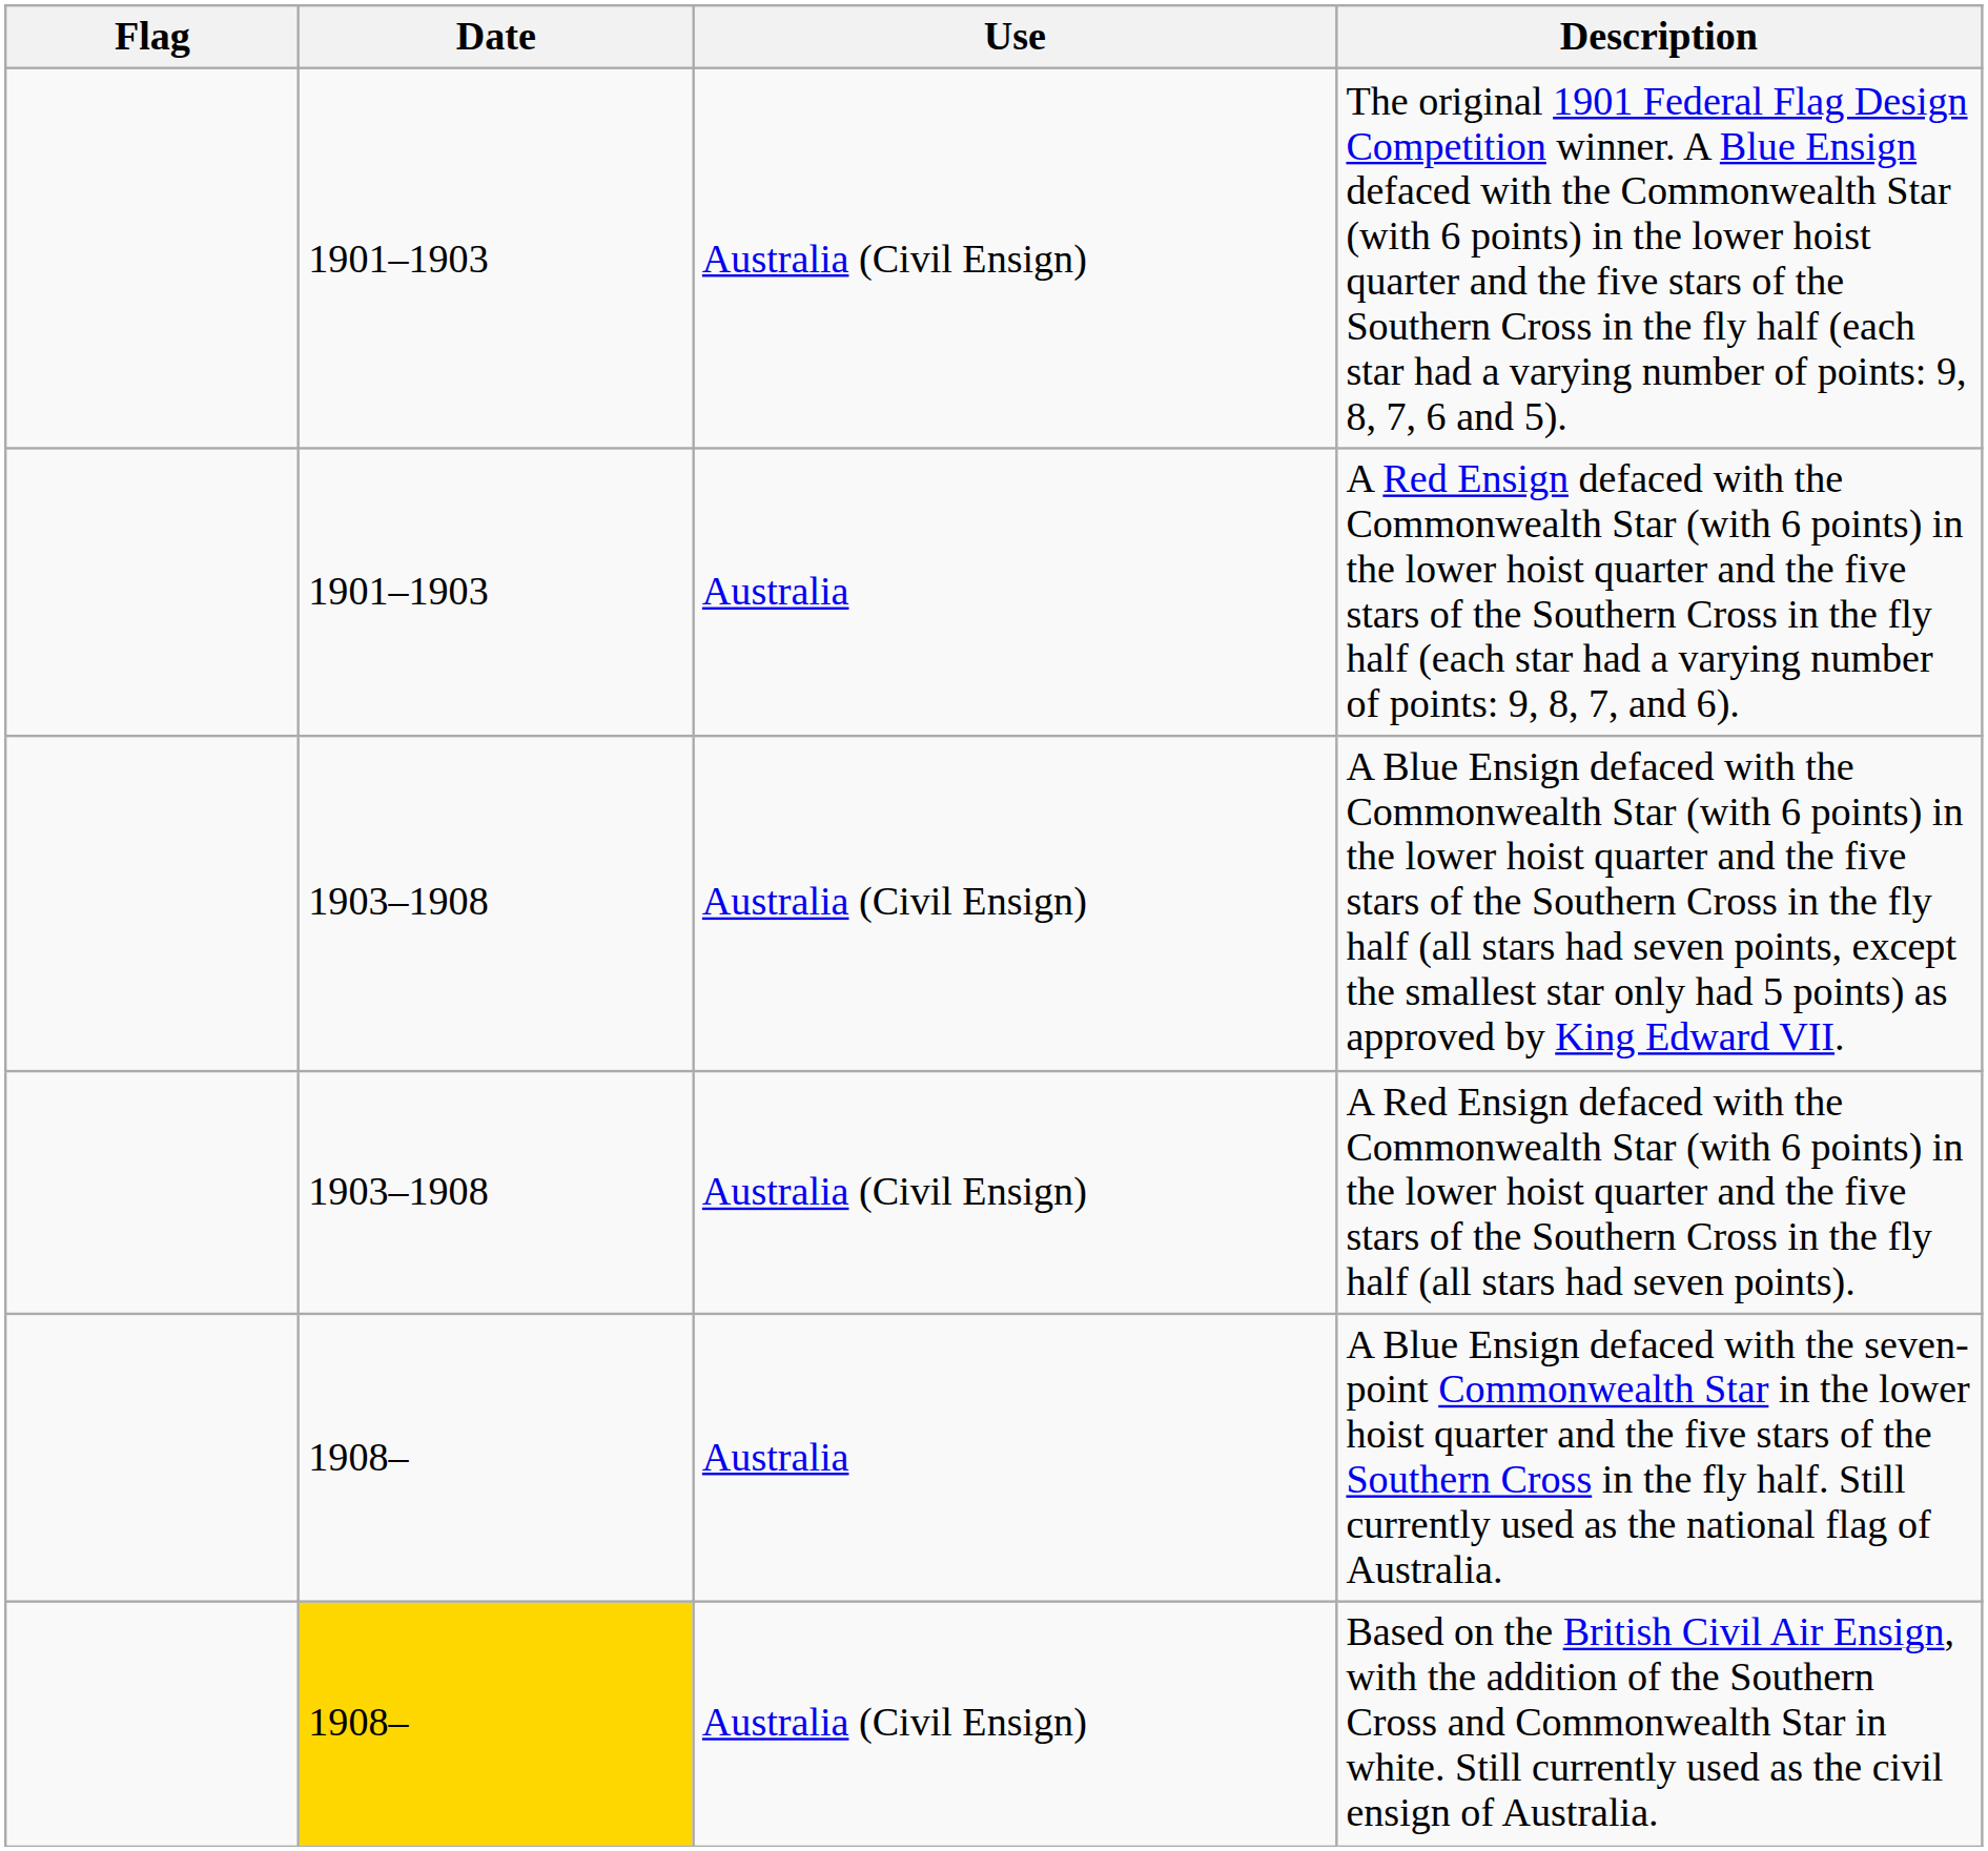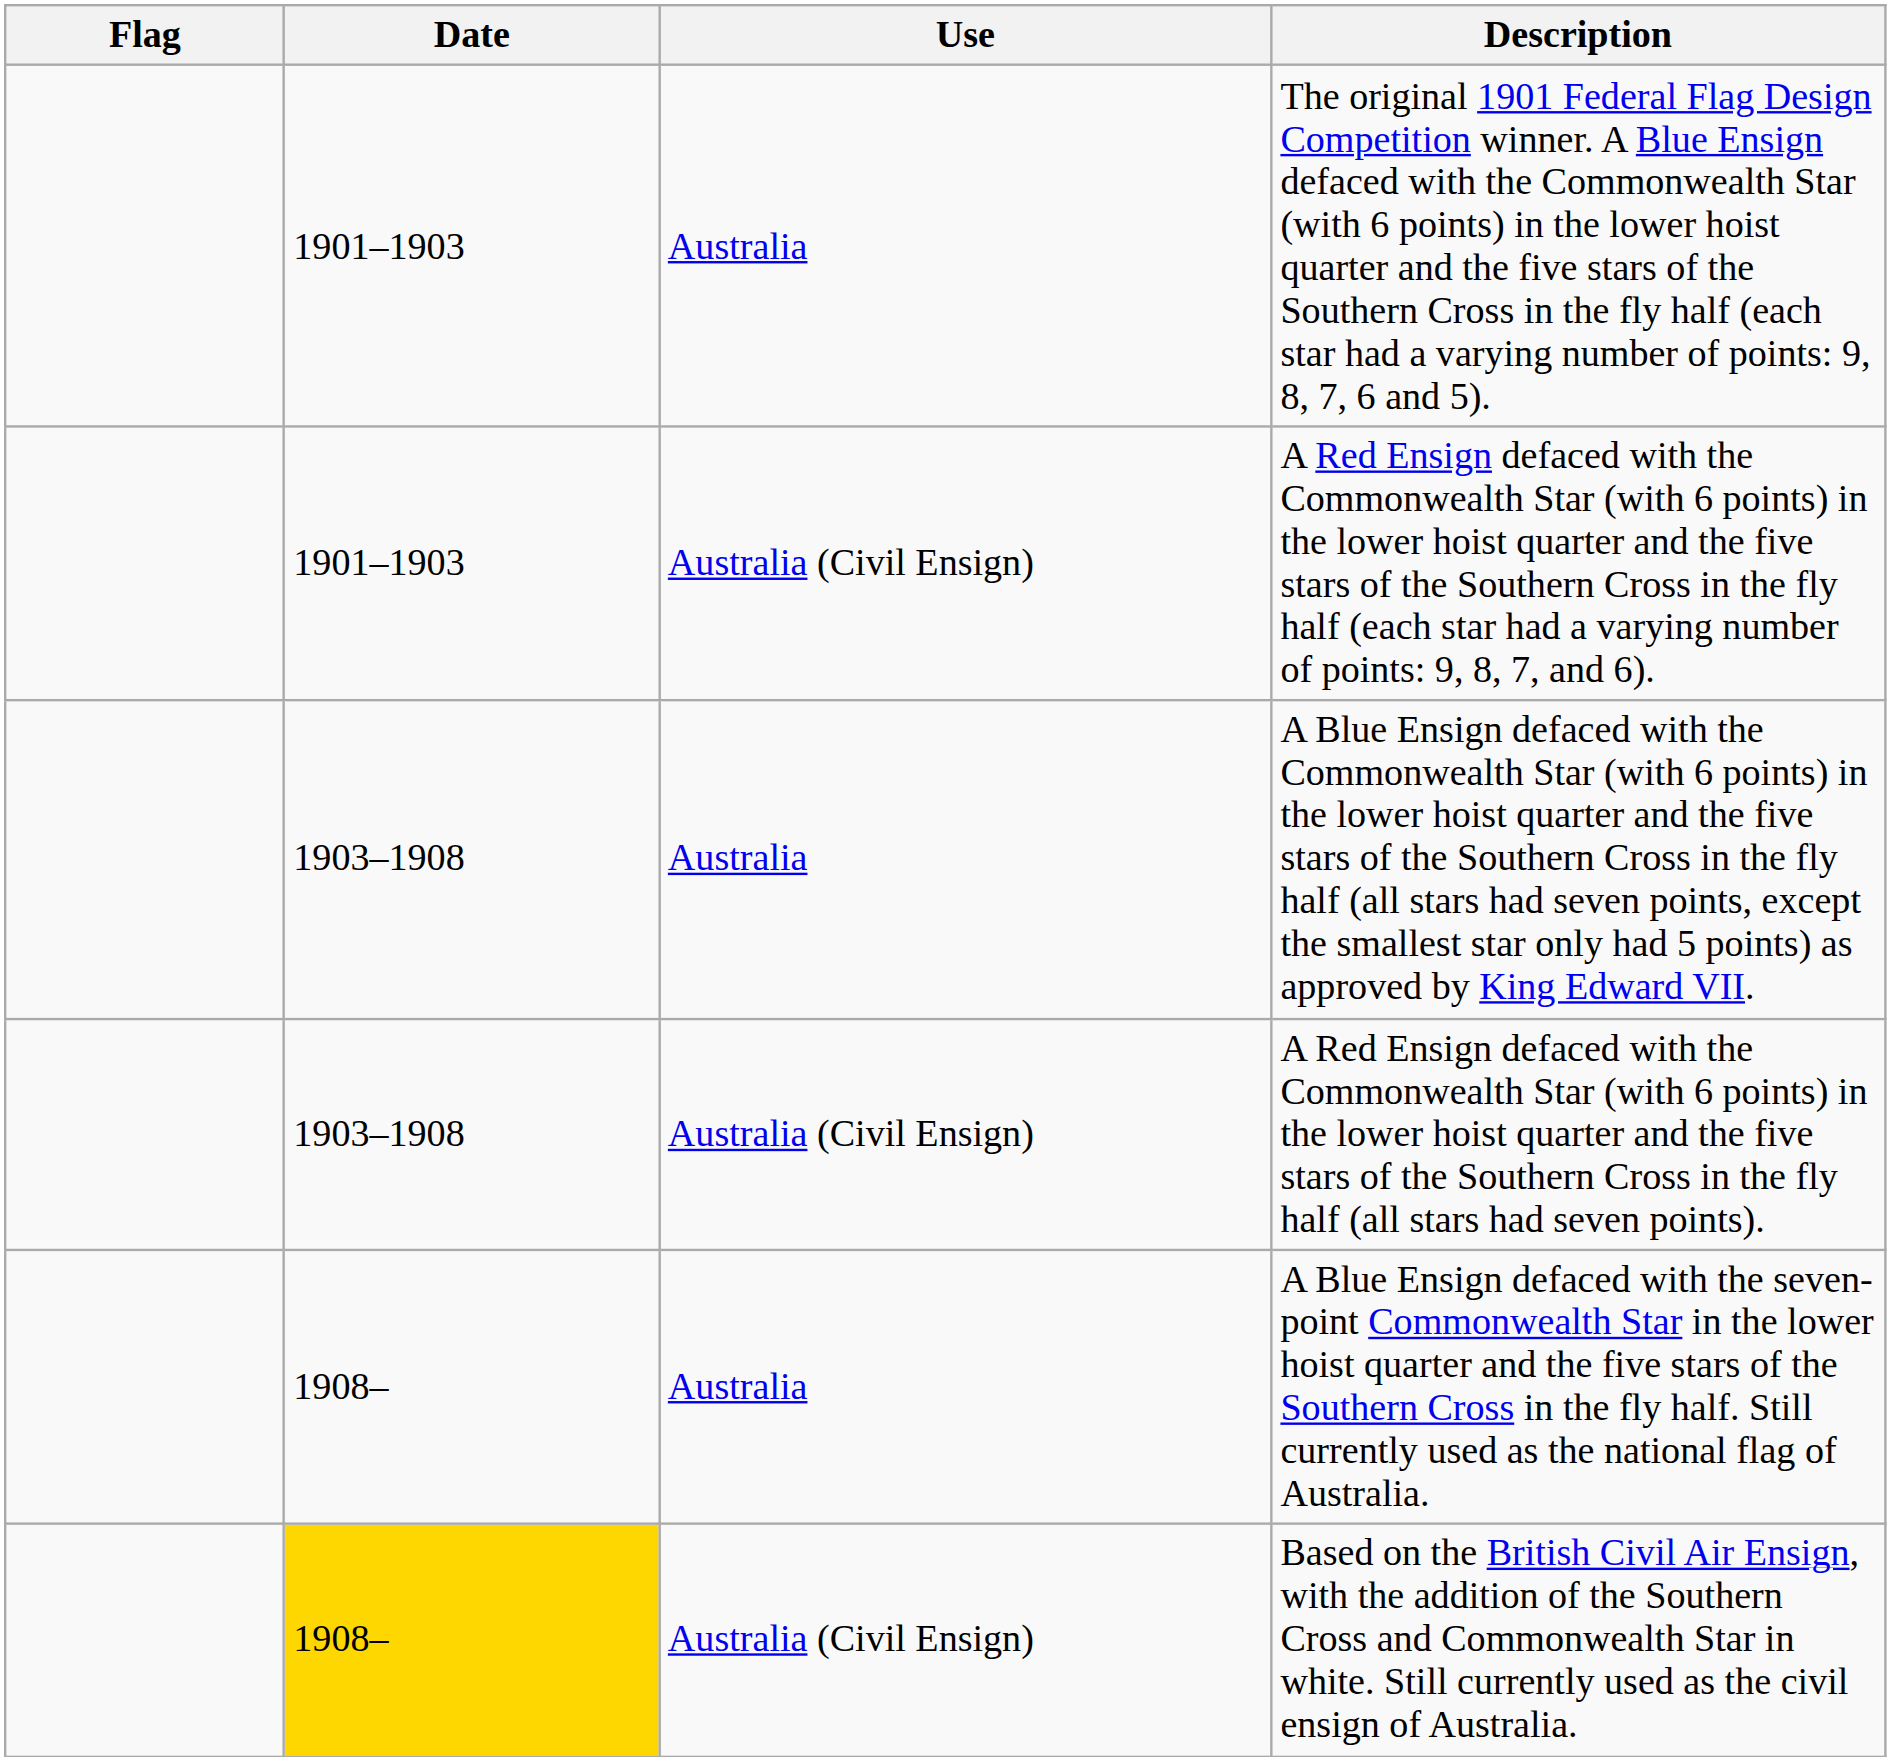row 2 | Use: Australia (Civil Ensign) -> Australia
row 3 | Use: Australia -> Australia (Civil Ensign)
row 4 | Use: Australia (Civil Ensign) -> Australia
